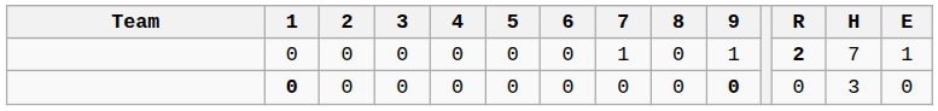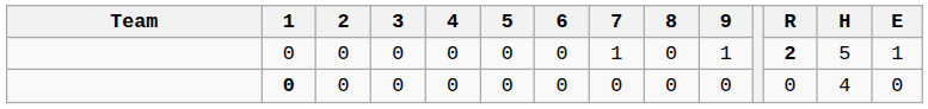row 2 | H: 7 -> 5
row 3 | 9: bold -> normal
row 3 | H: 3 -> 4
